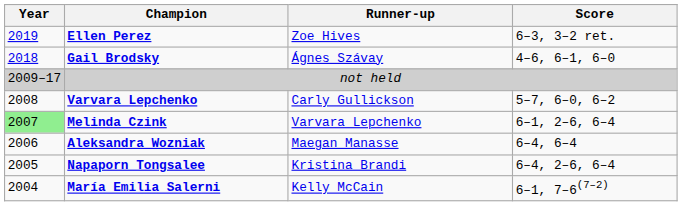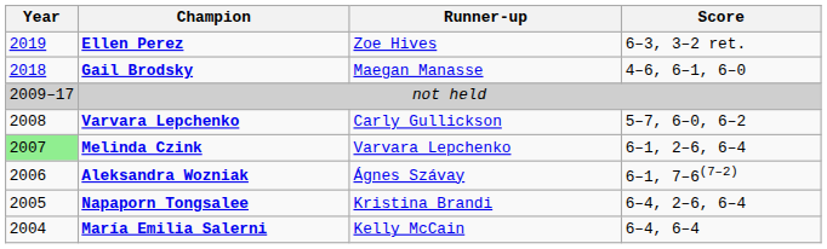Gail Brodsky | Runner-up: Ágnes Szávay -> Maegan Manasse
Aleksandra Wozniak | Runner-up: Maegan Manasse -> Ágnes Szávay
Aleksandra Wozniak | Score: 6–4, 6–4 -> 6–1, 7–6(7–2)
María Emilia Salerni | Score: 6–1, 7–6(7–2) -> 6–4, 6–4
